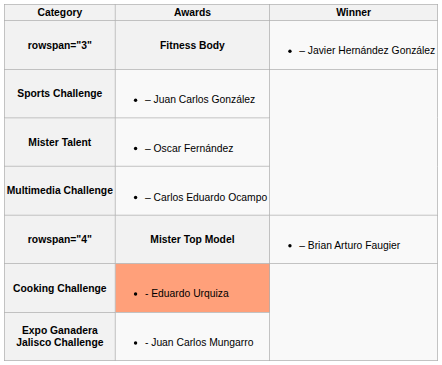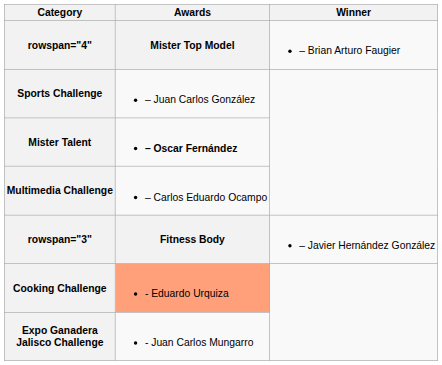rows swapped: rowspan="4" <-> rowspan="3"
Mister Talent | Awards: normal -> bold
